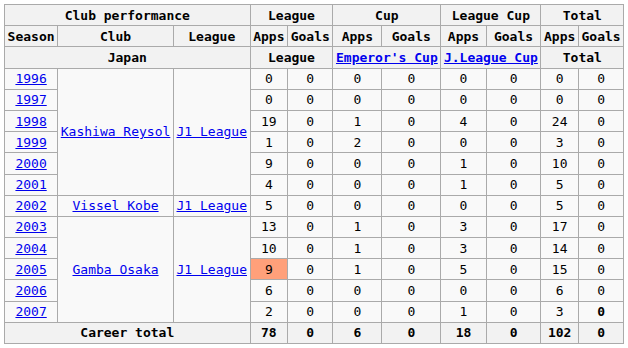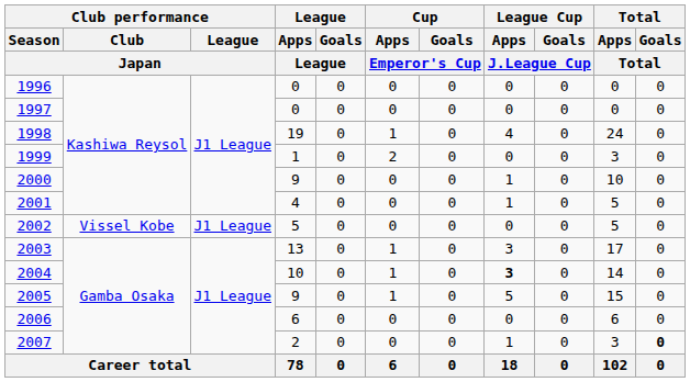2004 | League Cup / Apps / J.League Cup: normal -> bold
2005 | League / Apps / League: lightsalmon background -> no background
